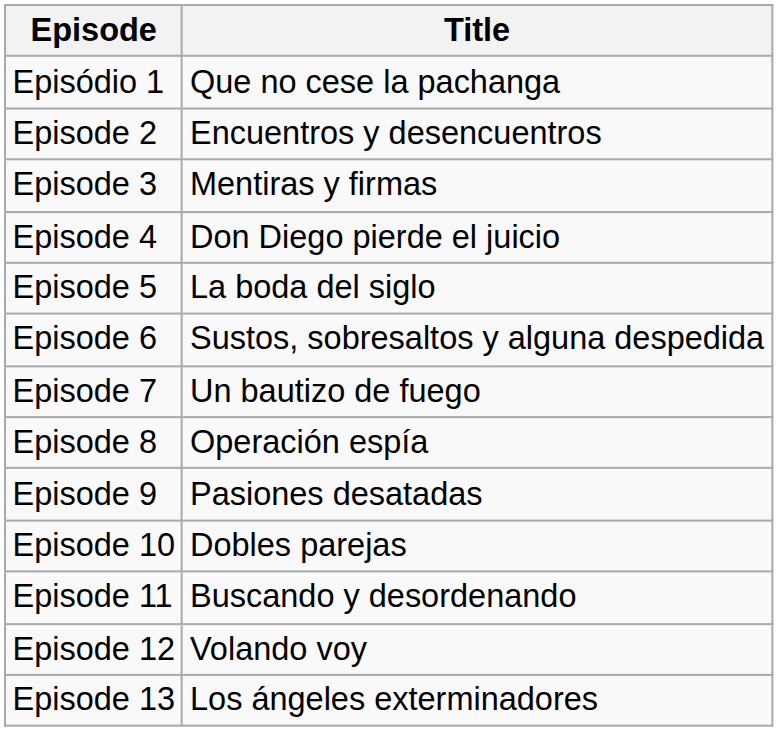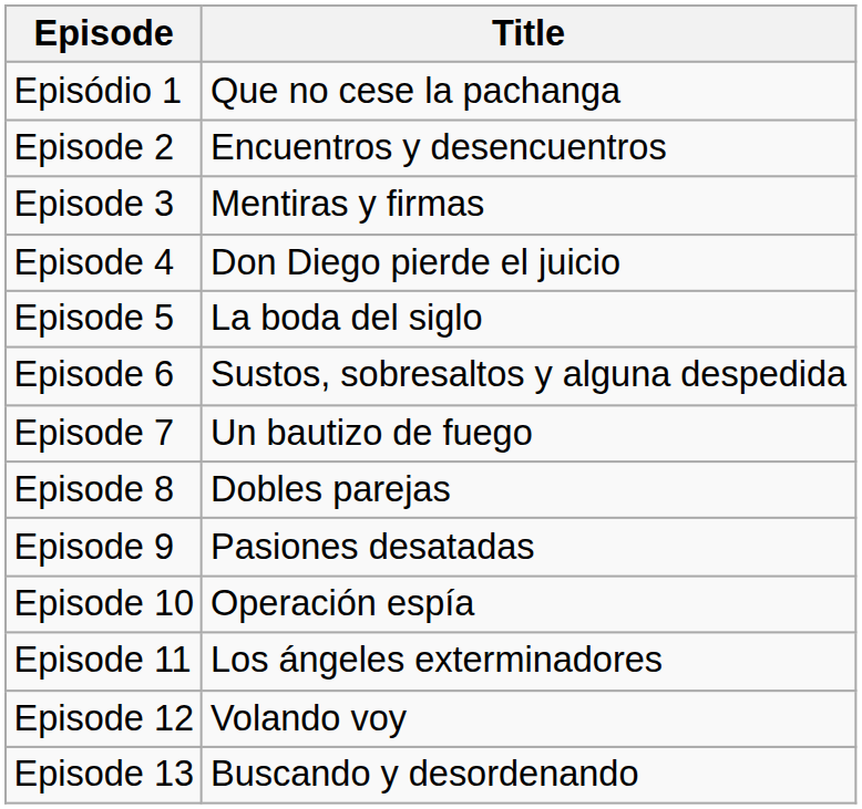Episode 8 | Title: Operación espía -> Dobles parejas
Episode 10 | Title: Dobles parejas -> Operación espía
Episode 11 | Title: Buscando y desordenando -> Los ángeles exterminadores
Episode 13 | Title: Los ángeles exterminadores -> Buscando y desordenando
